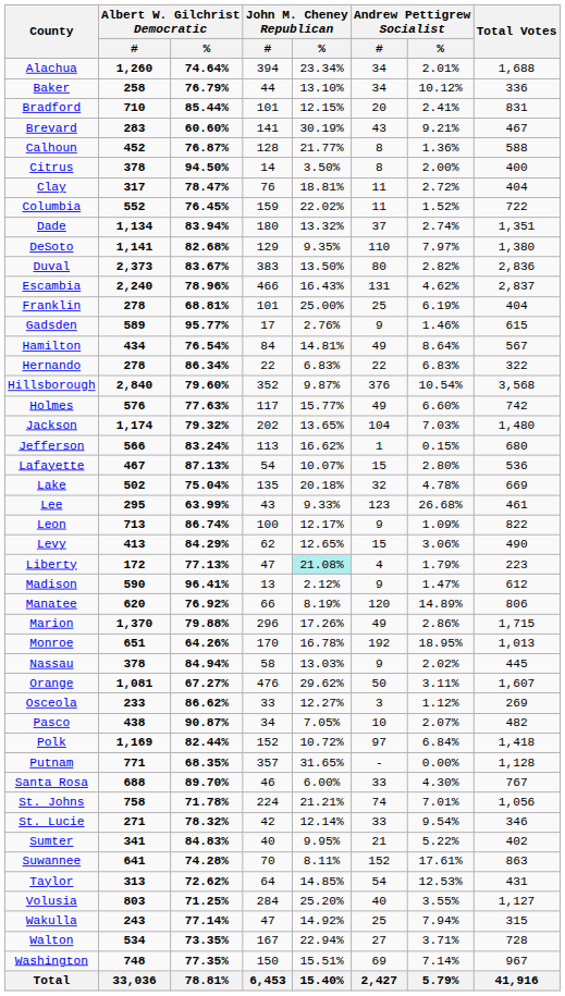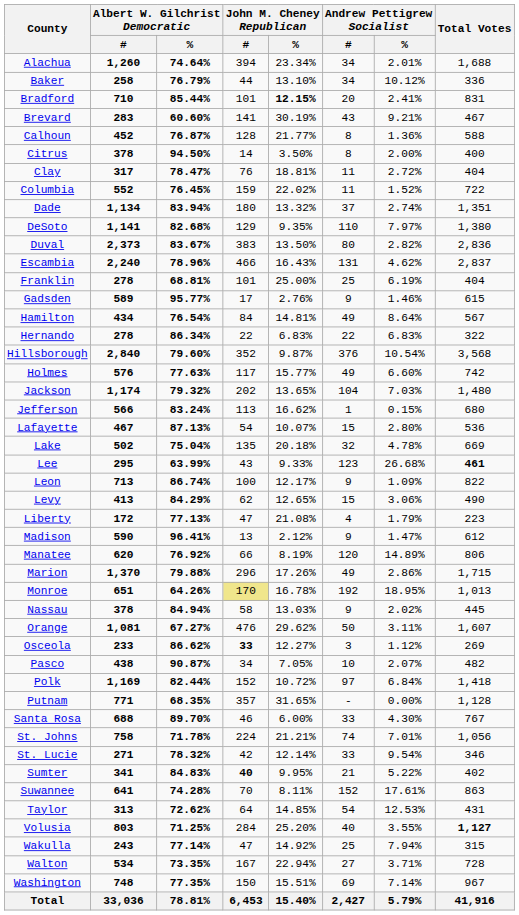Bradford | John M. Cheney Republican / %: normal -> bold
Lee | Total Votes: normal -> bold
Liberty | John M. Cheney Republican / %: paleturquoise background -> no background
Monroe | John M. Cheney Republican / #: no background -> khaki background
Osceola | John M. Cheney Republican / #: normal -> bold
Sumter | John M. Cheney Republican / #: normal -> bold
Volusia | Total Votes: normal -> bold
